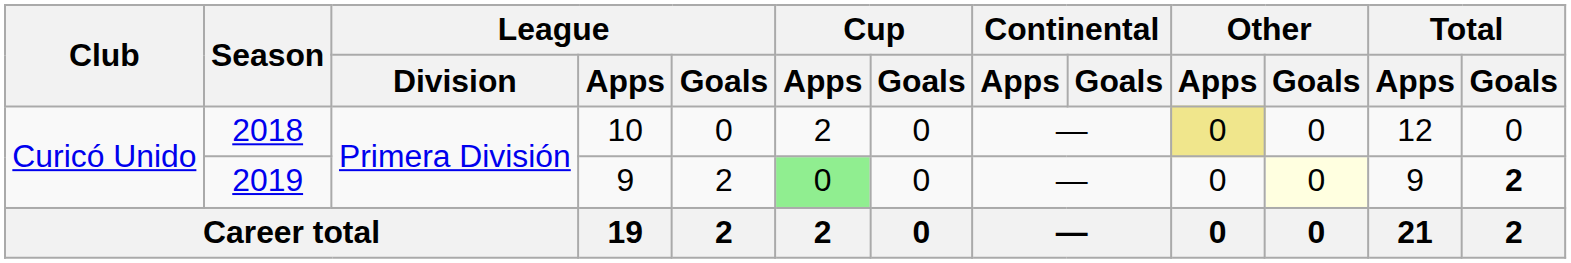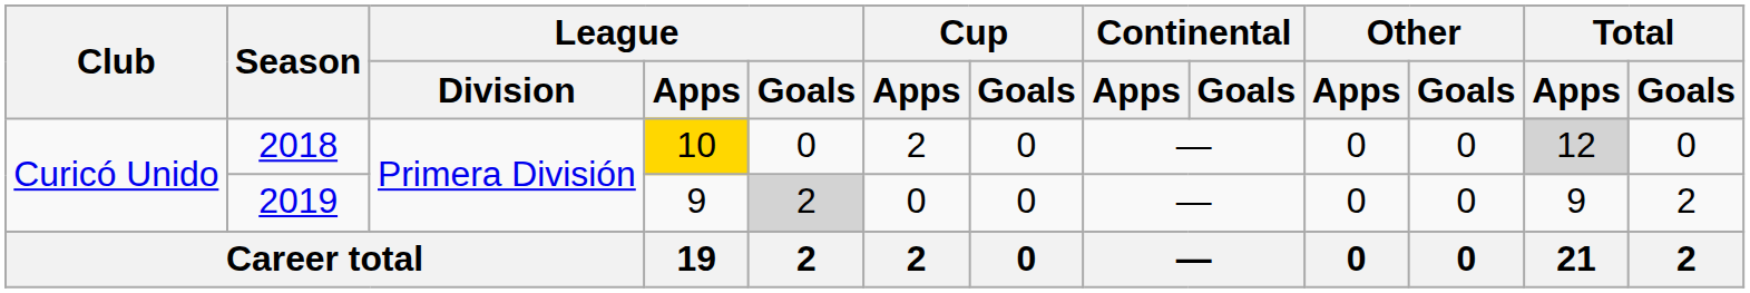2018 | League / Apps: no background -> gold background
2018 | Other / Apps: khaki background -> no background
2018 | Total / Apps: no background -> lightgrey background
2019 | League / Goals: no background -> lightgrey background
2019 | Cup / Apps: lightgreen background -> no background
2019 | Other / Goals: lightyellow background -> no background
2019 | Total / Goals: bold -> normal
